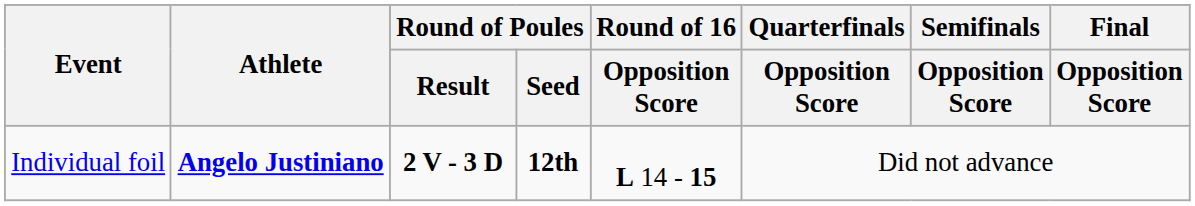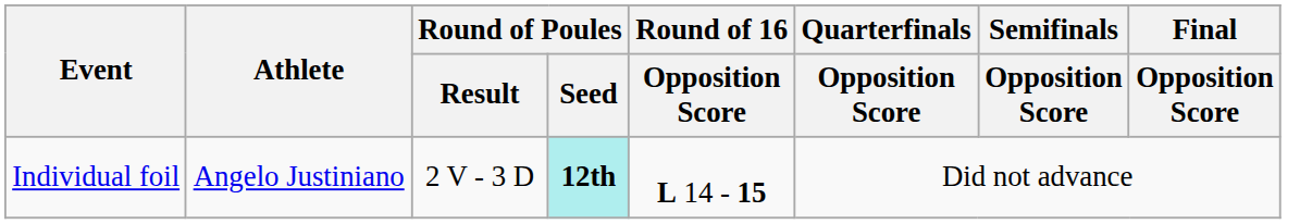Individual foil | Athlete: bold -> normal
Individual foil | Round of Poules / Result: bold -> normal
Individual foil | Round of Poules / Seed: no background -> paleturquoise background
